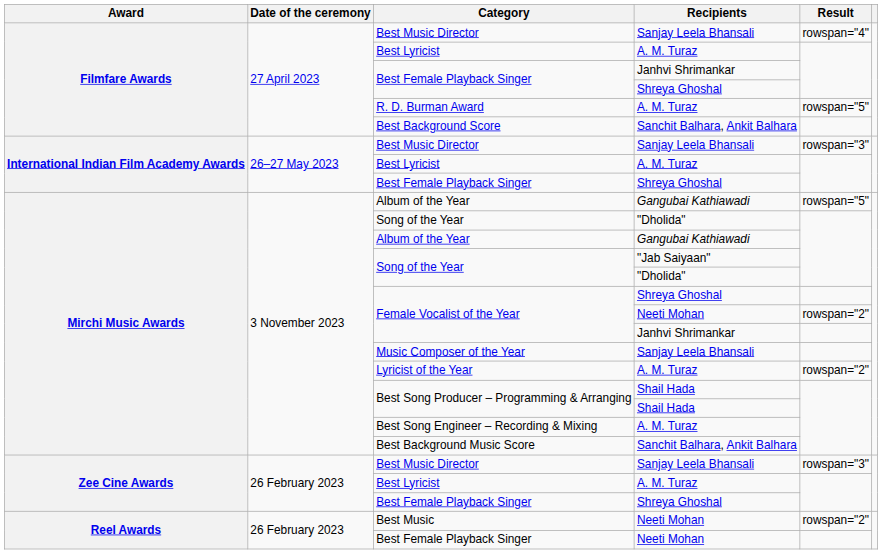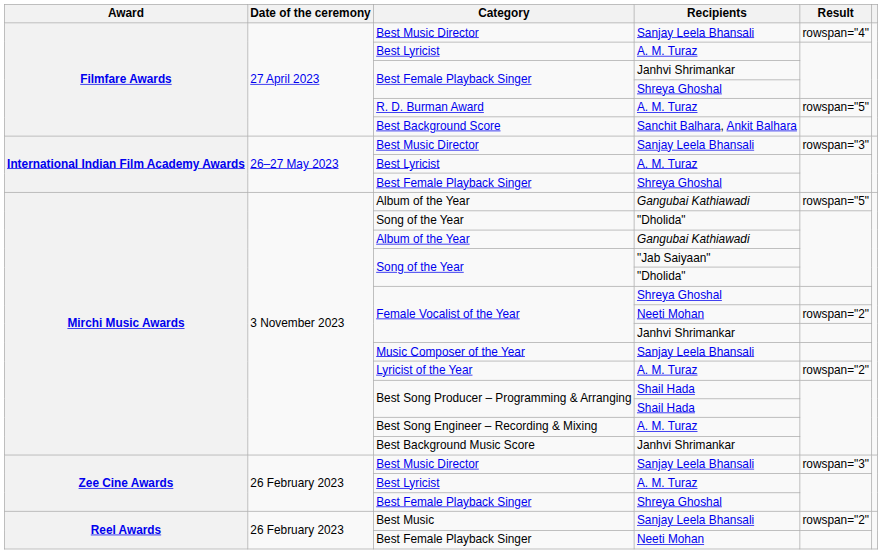Best Background Music Score | Recipients: Sanchit Balhara, Ankit Balhara -> Janhvi Shrimankar
Best Music | Recipients: Neeti Mohan -> Sanjay Leela Bhansali
